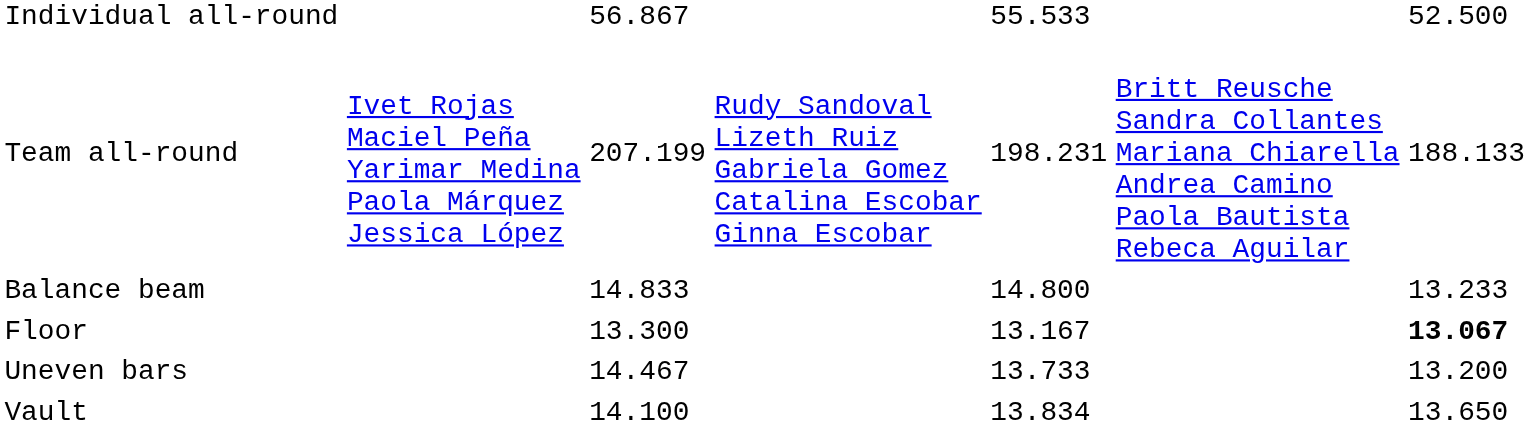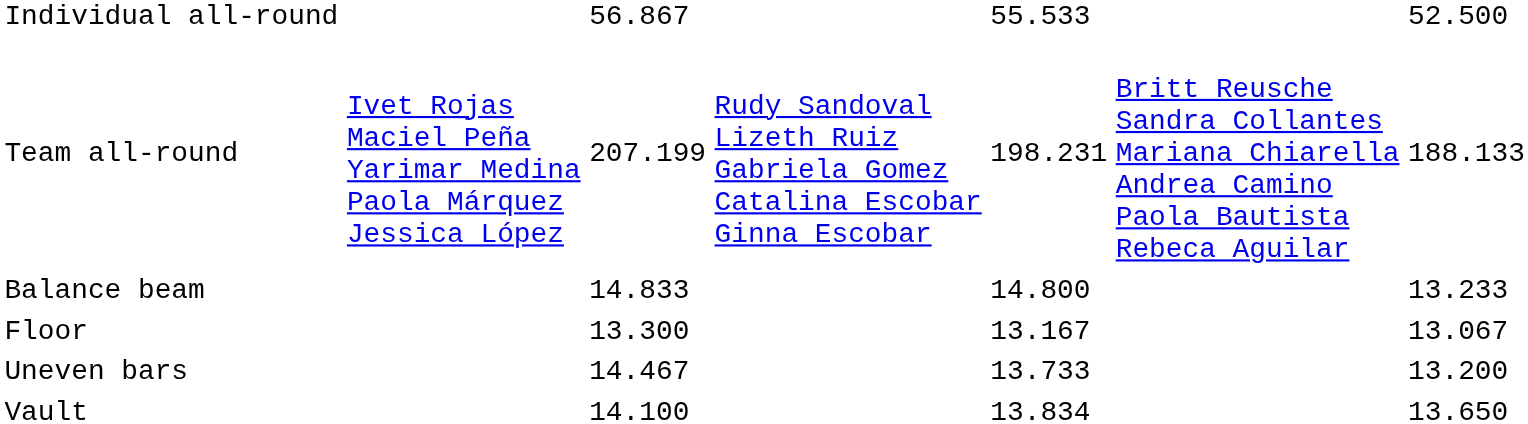Floor | column 7: bold -> normal
